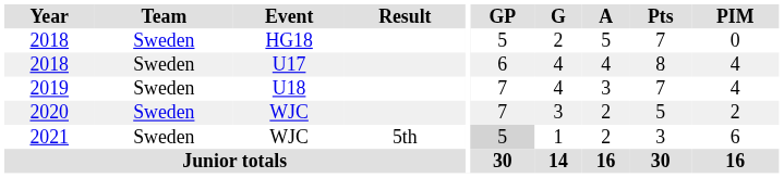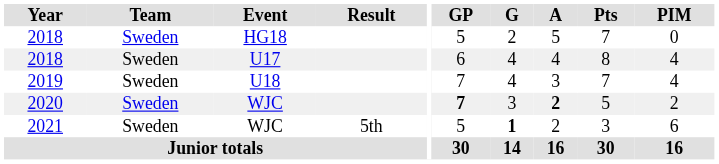2020 | GP: normal -> bold
2020 | A: normal -> bold
2021 | GP: lightgrey background -> no background
2021 | G: normal -> bold
